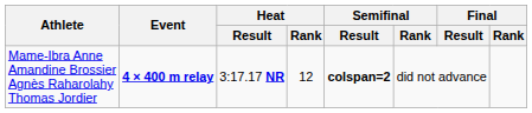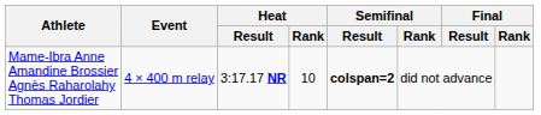row 3 | Event: bold -> normal
row 3 | Heat / Rank: 12 -> 10
